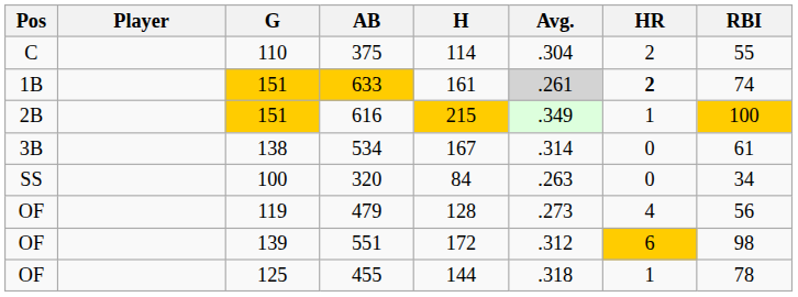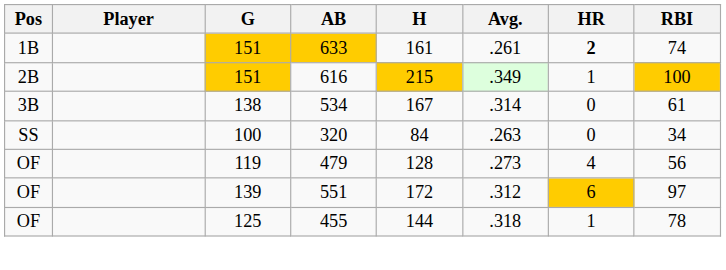- row: C | 110 | 375 | 114 | .304 | 2 | 55
633 | Avg.: lightgrey background -> no background
551 | RBI: 98 -> 97
